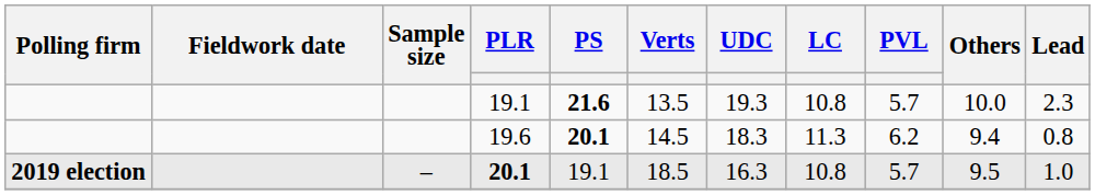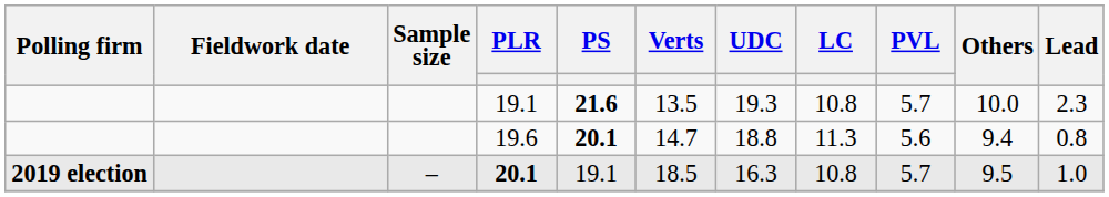19.6 | Verts: 14.5 -> 14.7
19.6 | UDC: 18.3 -> 18.8
19.6 | PVL: 6.2 -> 5.6
